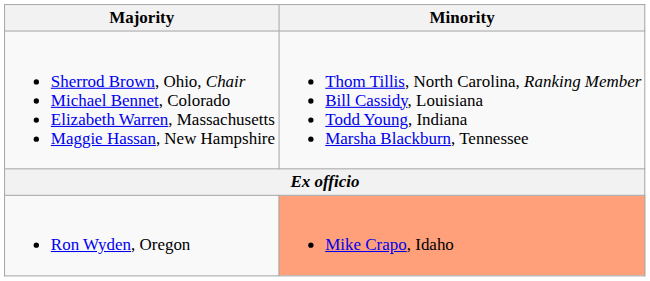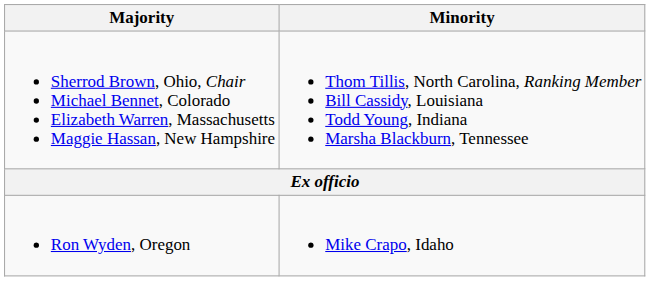Ron Wyden, Oregon | Minority: lightsalmon background -> no background
